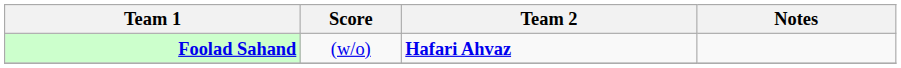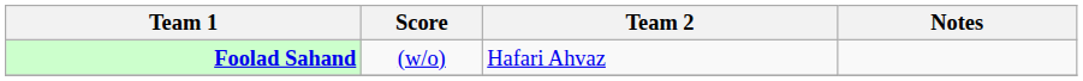Foolad Sahand | Team 2: bold -> normal
